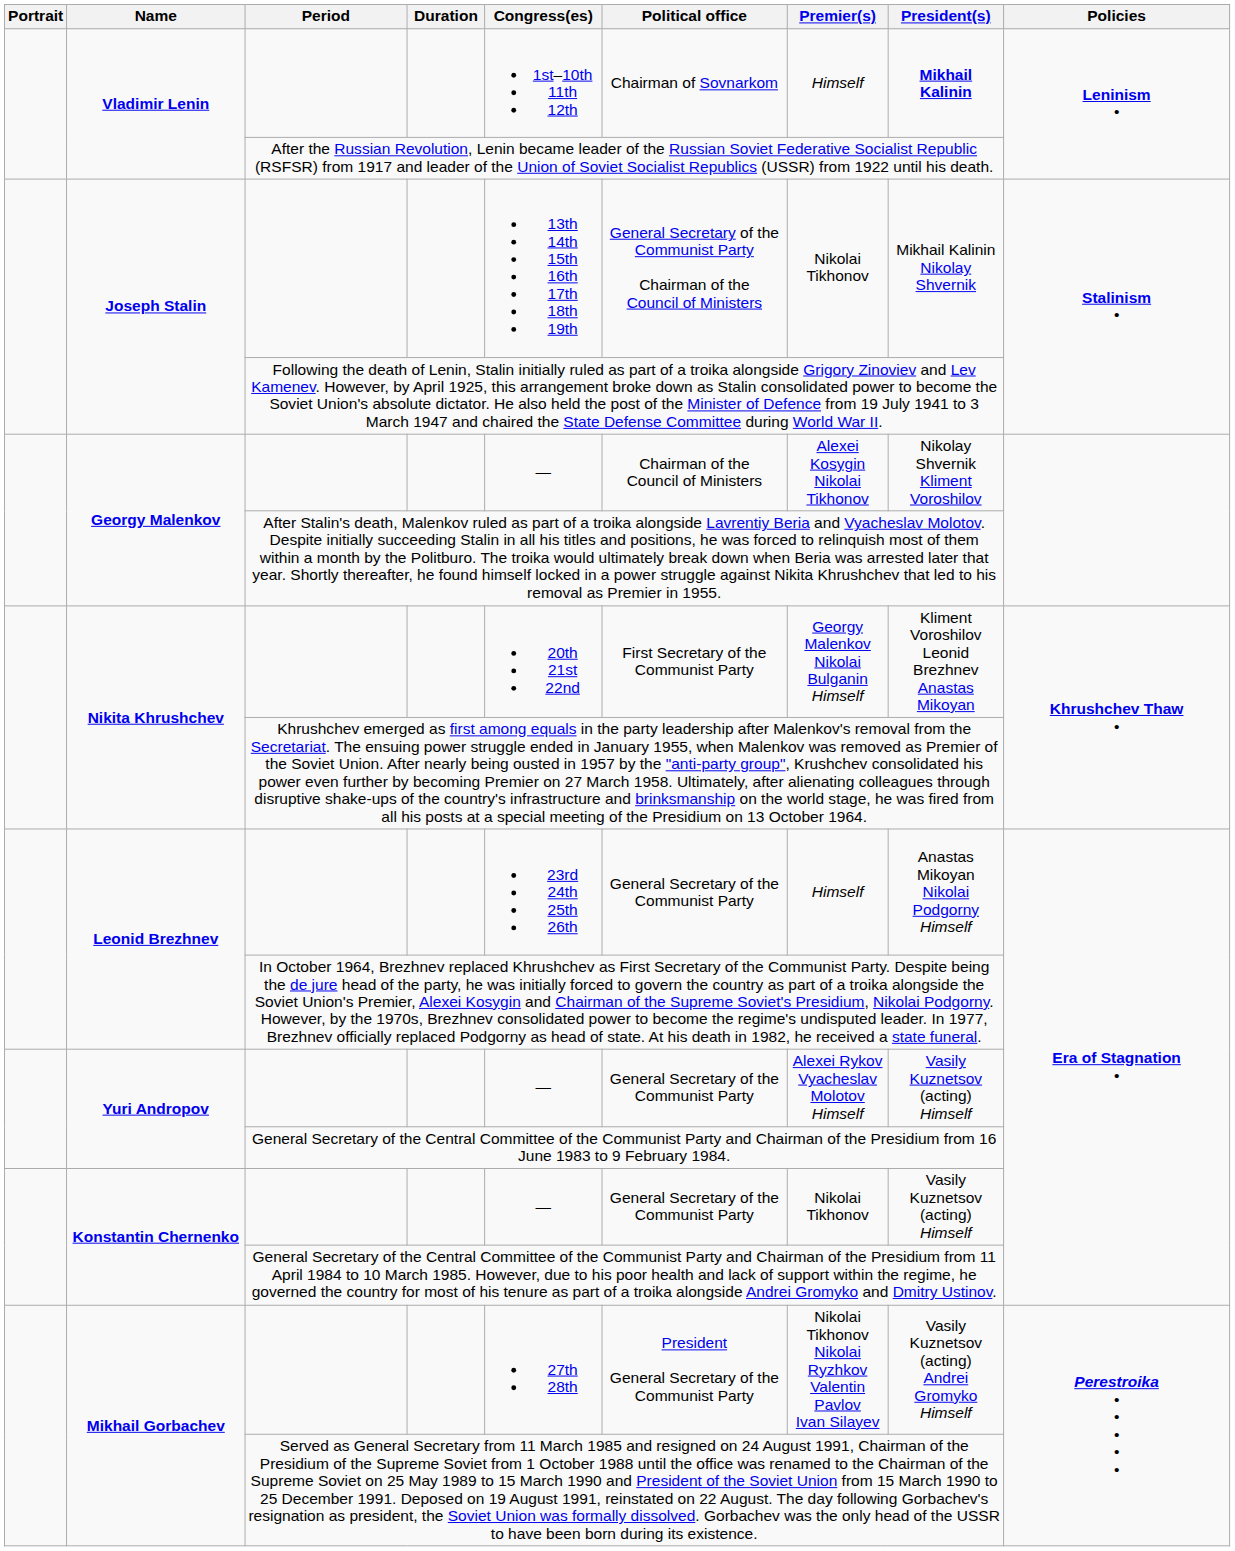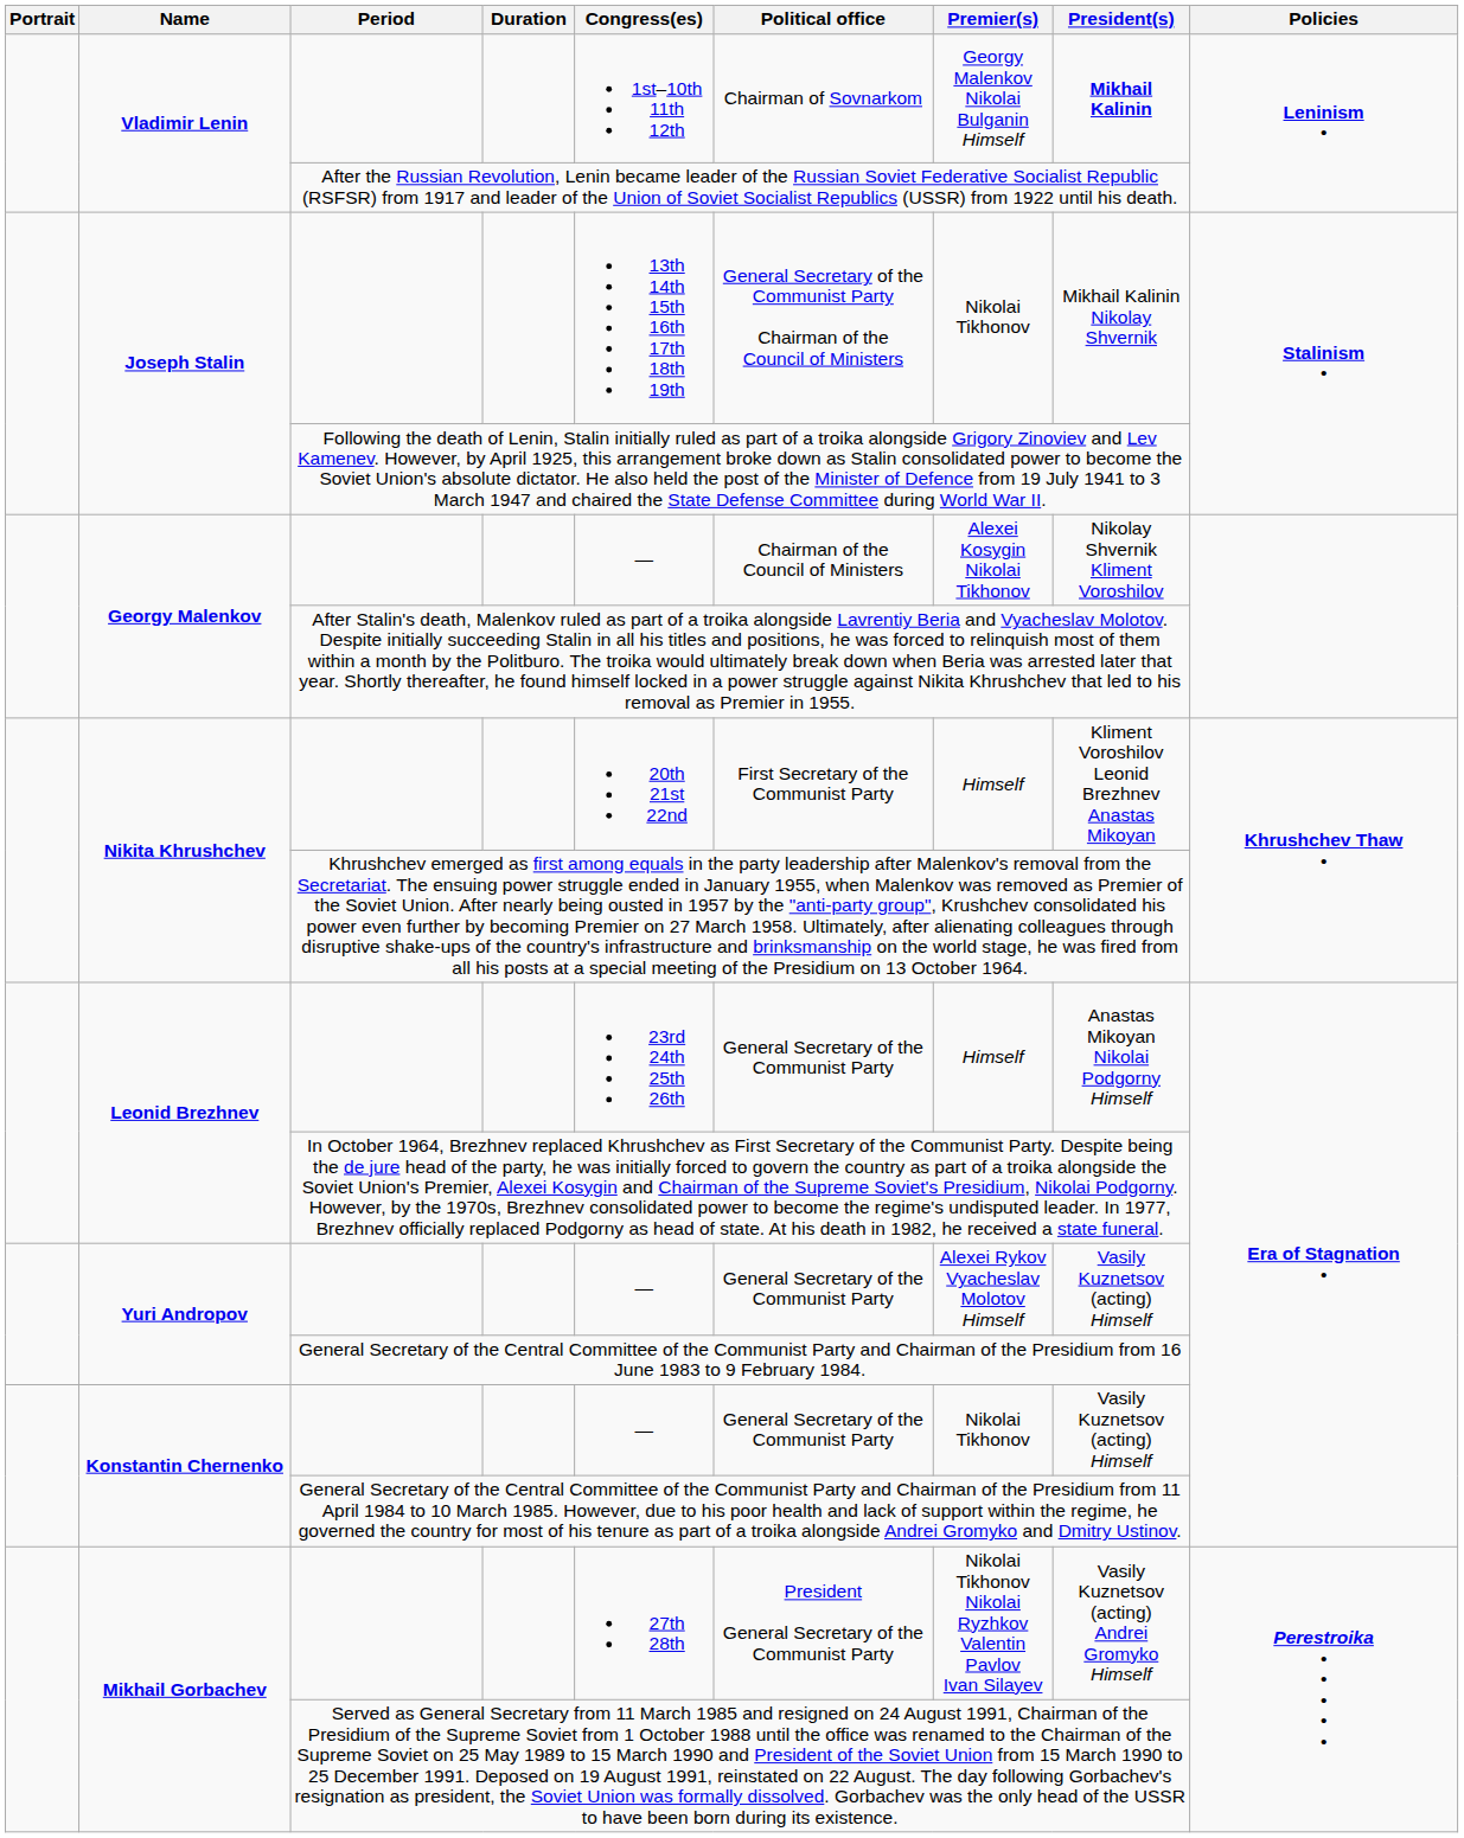row 2 | Premier(s): Himself -> Georgy Malenkov Nikolai Bulganin Himself
row 8 | Premier(s): Georgy Malenkov Nikolai Bulganin Himself -> Himself
